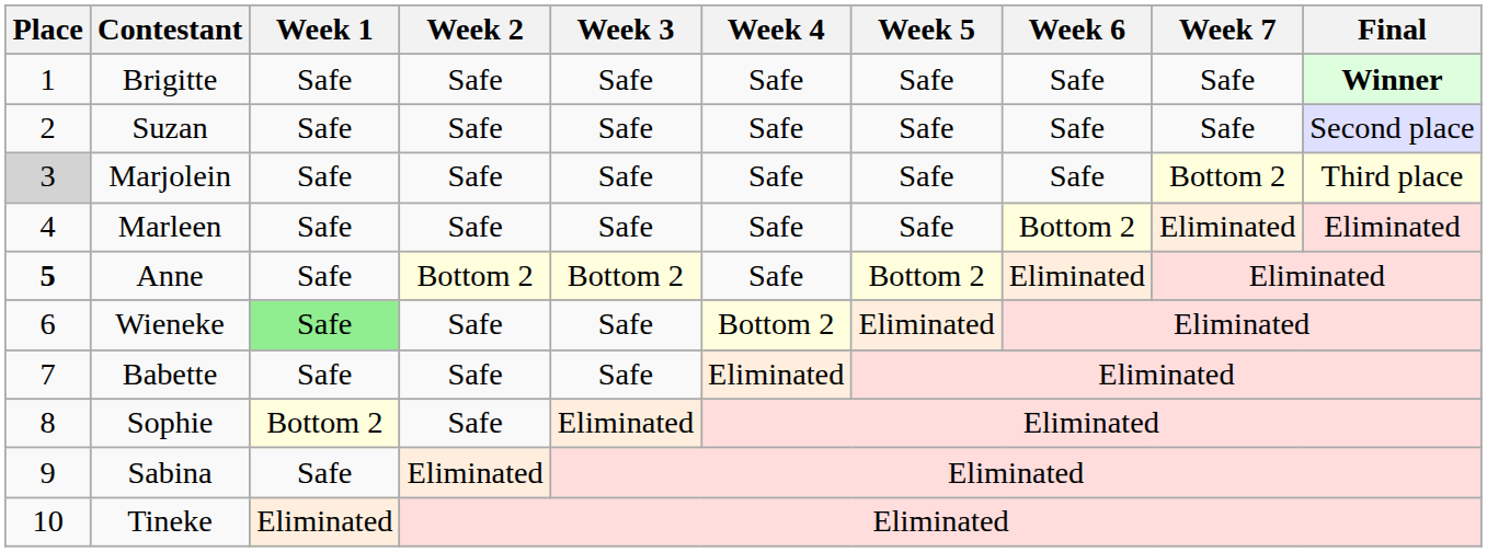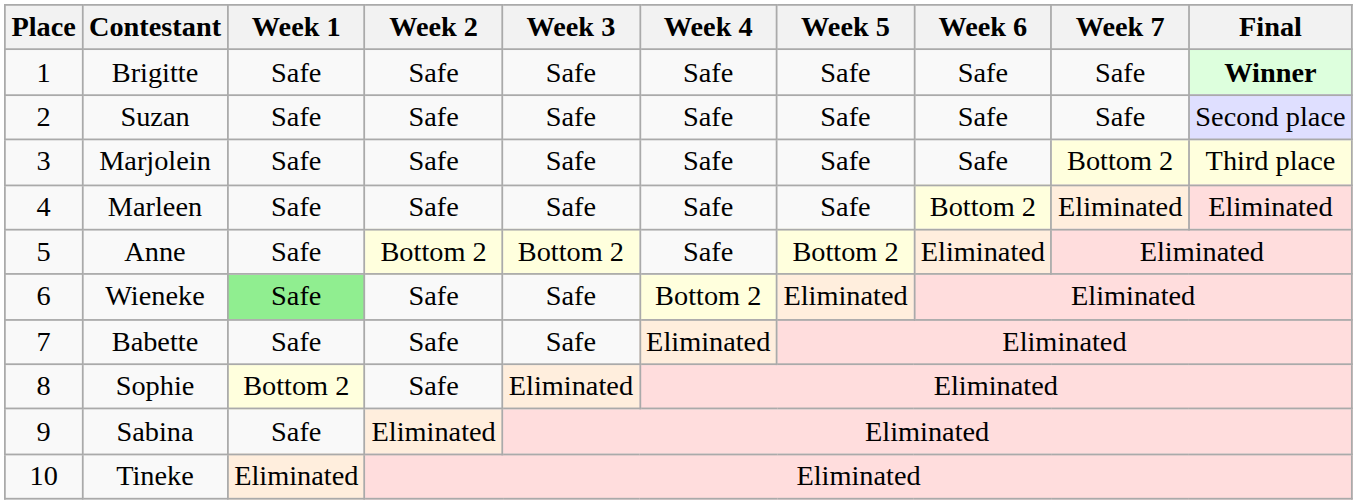Marjolein | Place: lightgrey background -> no background
Anne | Place: bold -> normal
